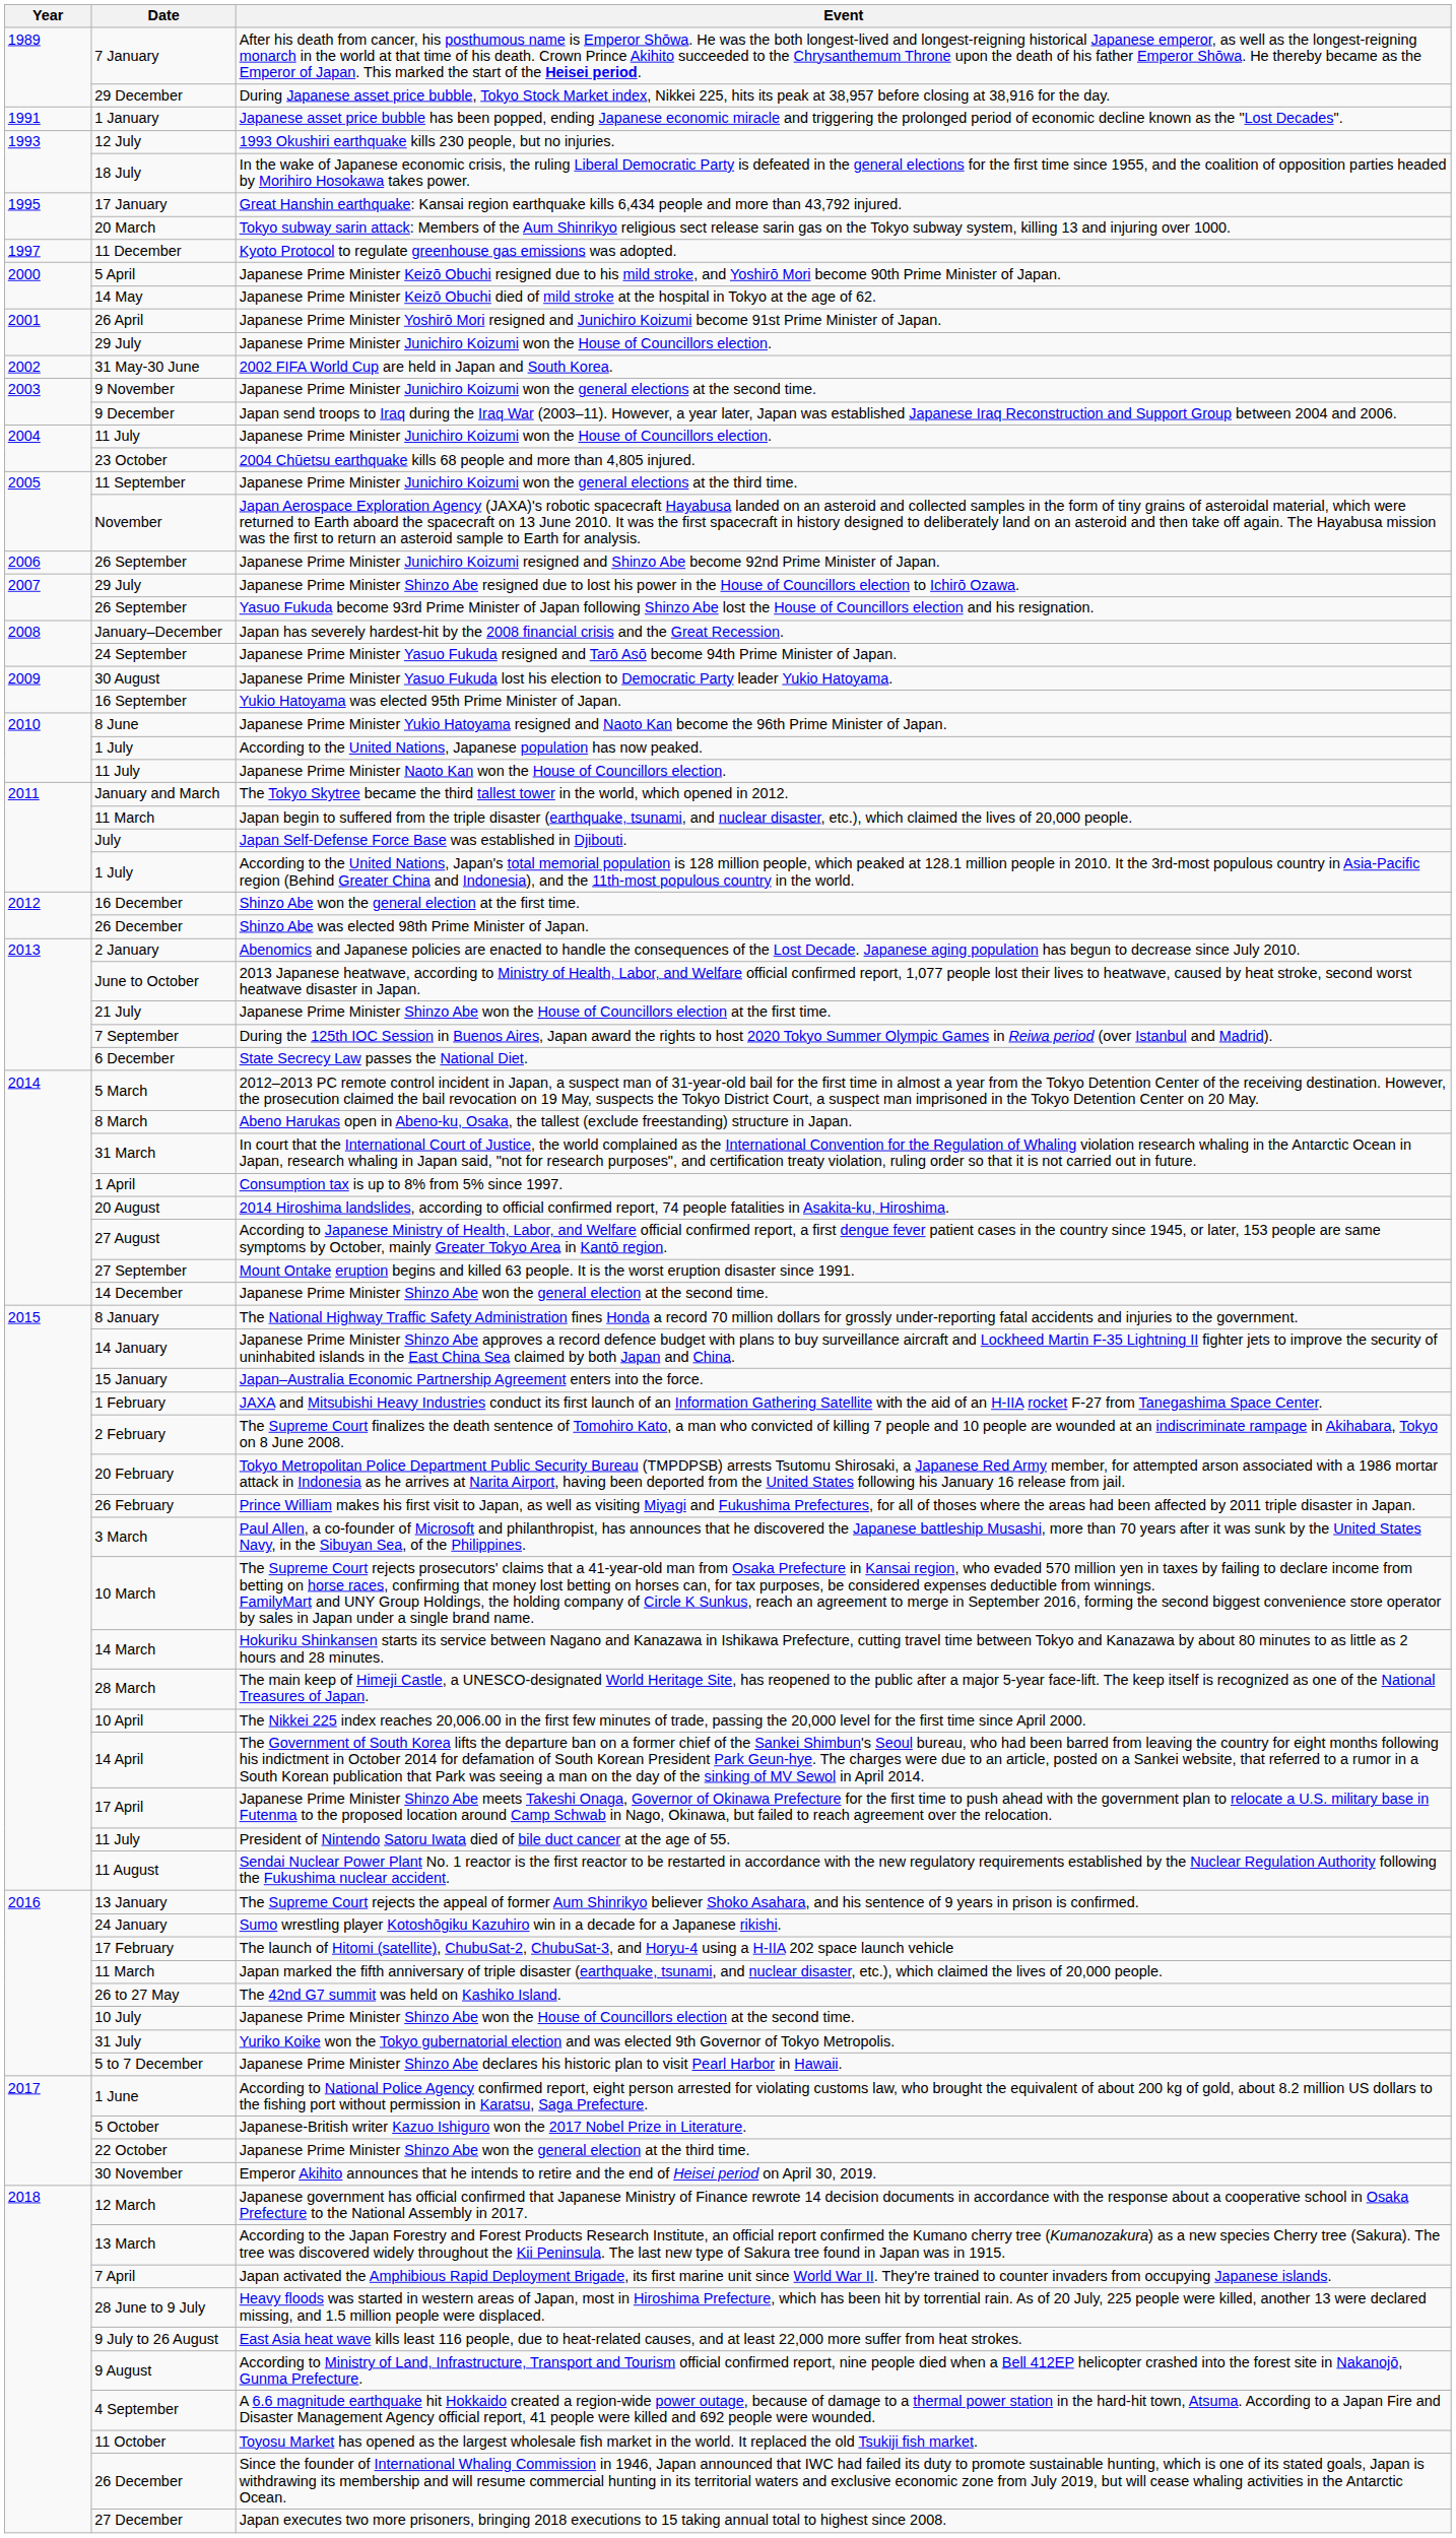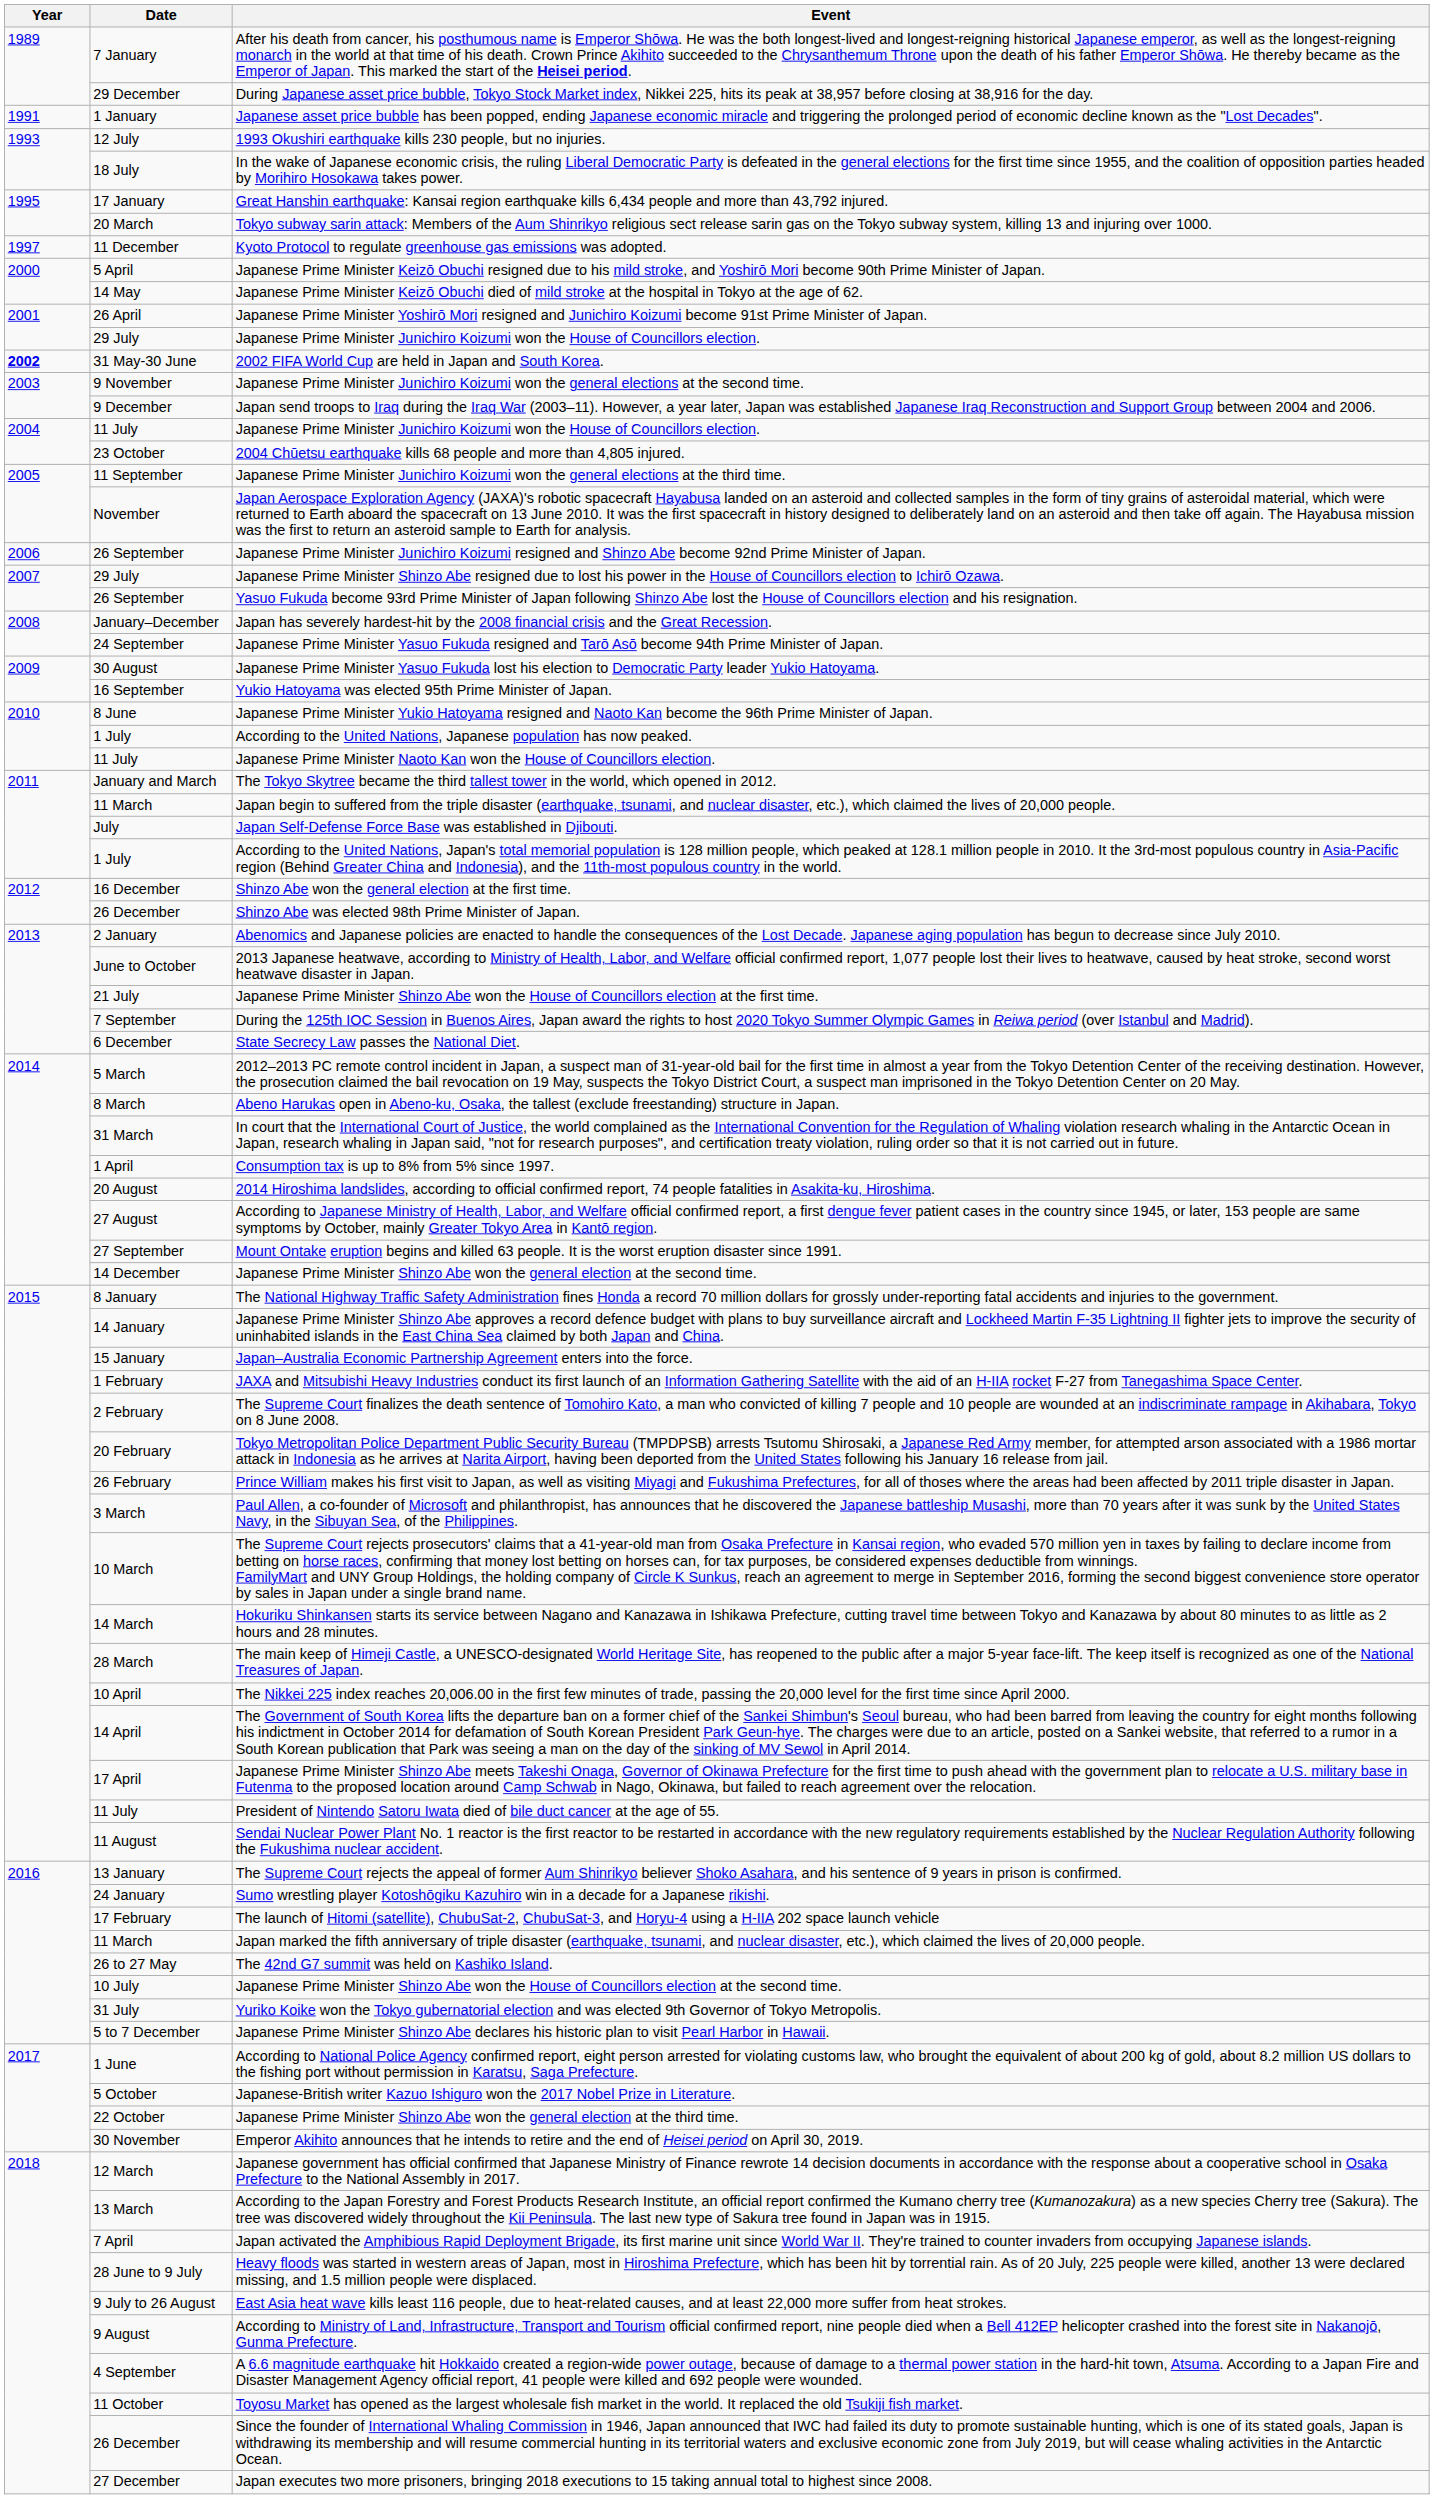2002 FIFA World Cup are held in Japan and South Korea. | Year: normal -> bold
